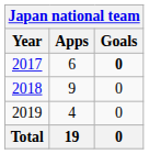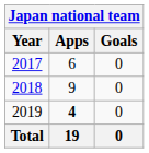2017 | Goals: bold -> normal
2019 | Apps: normal -> bold
